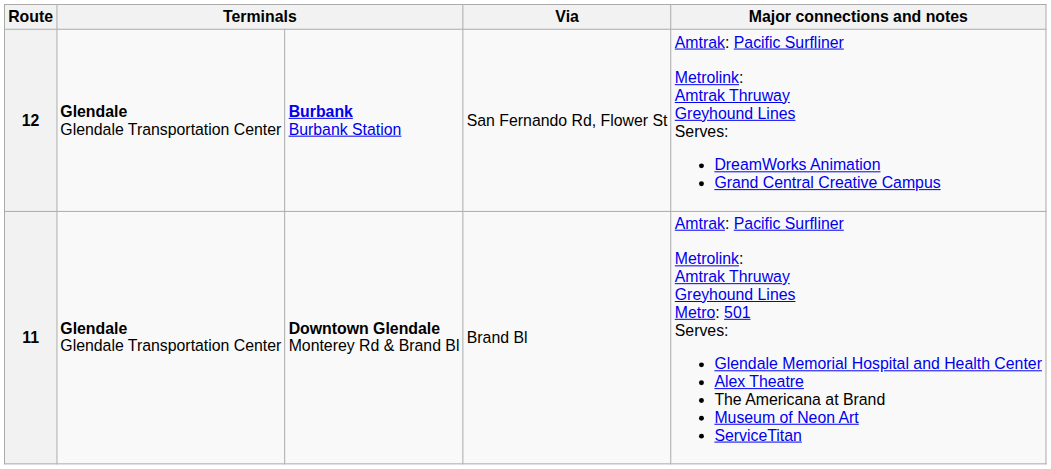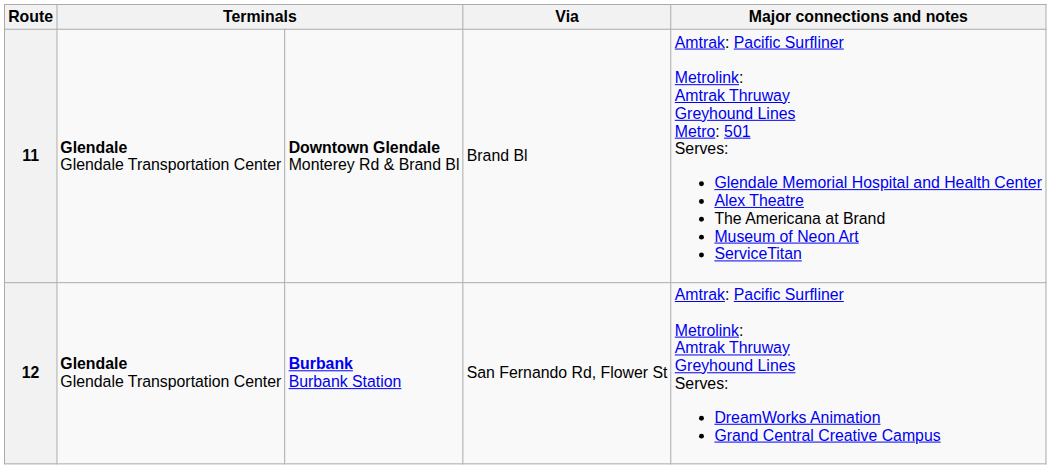rows swapped: 11 <-> 12
